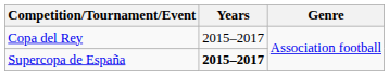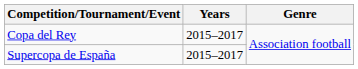Supercopa de España | Years: bold -> normal
